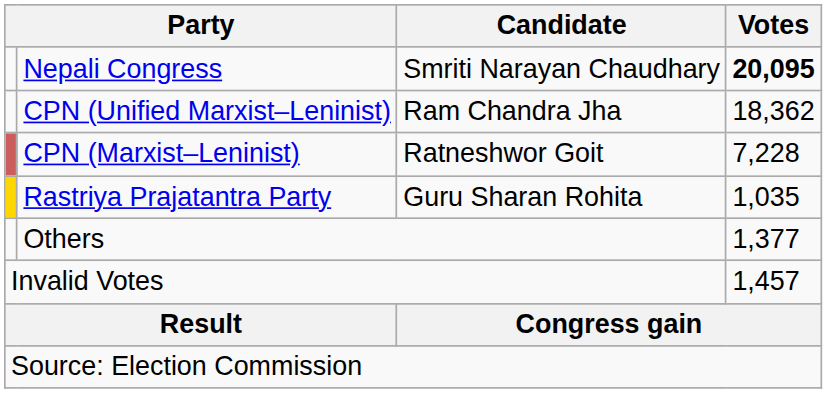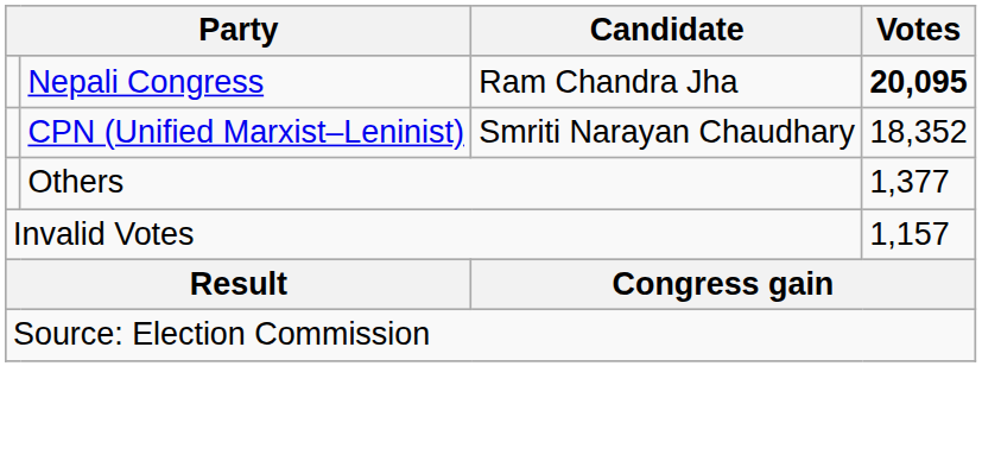Nepali Congress | Candidate: Smriti Narayan Chaudhary -> Ram Chandra Jha
CPN (Unified Marxist–Leninist) | Candidate: Ram Chandra Jha -> Smriti Narayan Chaudhary
CPN (Unified Marxist–Leninist) | Votes: 18,362 -> 18,352
- row: CPN (Marxist–Leninist) | Ratneshwor Goit | 7,228
- row: Rastriya Prajatantra Party | Guru Sharan Rohita | 1,035
Invalid Votes | Votes: 1,457 -> 1,157
